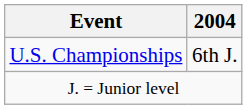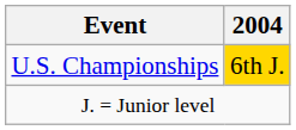U.S. Championships | 2004: no background -> gold background
